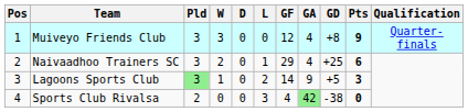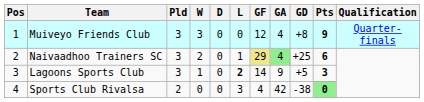Naivaadhoo Trainers SC | GF: no background -> khaki background
Naivaadhoo Trainers SC | GA: no background -> lightgreen background
Lagoons Sports Club | Pld: lightgreen background -> no background
Lagoons Sports Club | L: normal -> bold
Sports Club Rivalsa | GA: lightgreen background -> no background
Sports Club Rivalsa | Pts: no background -> lightgreen background
